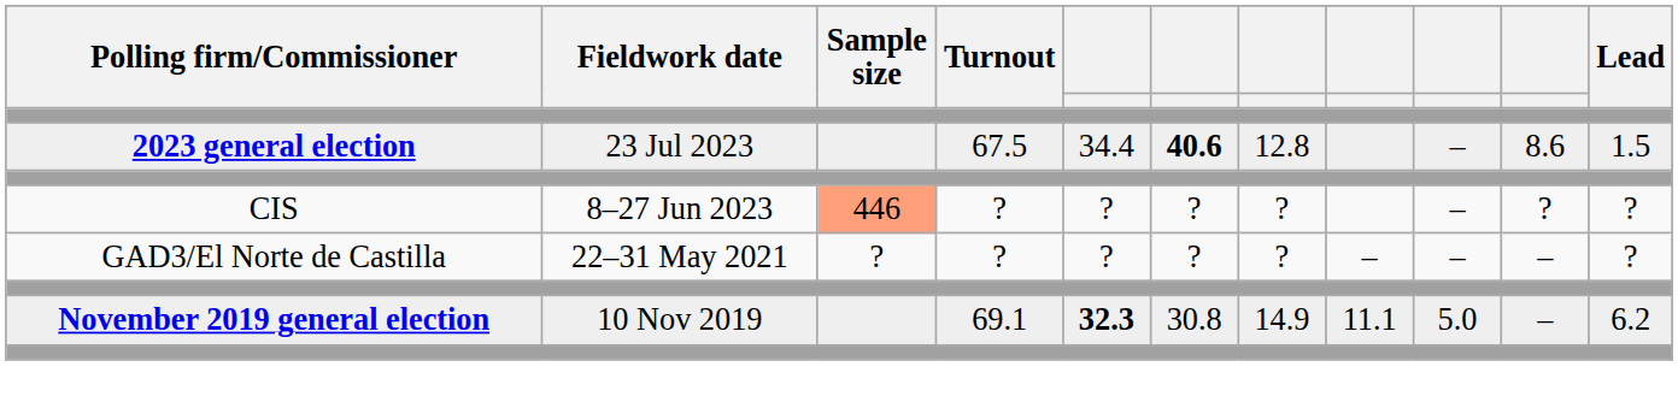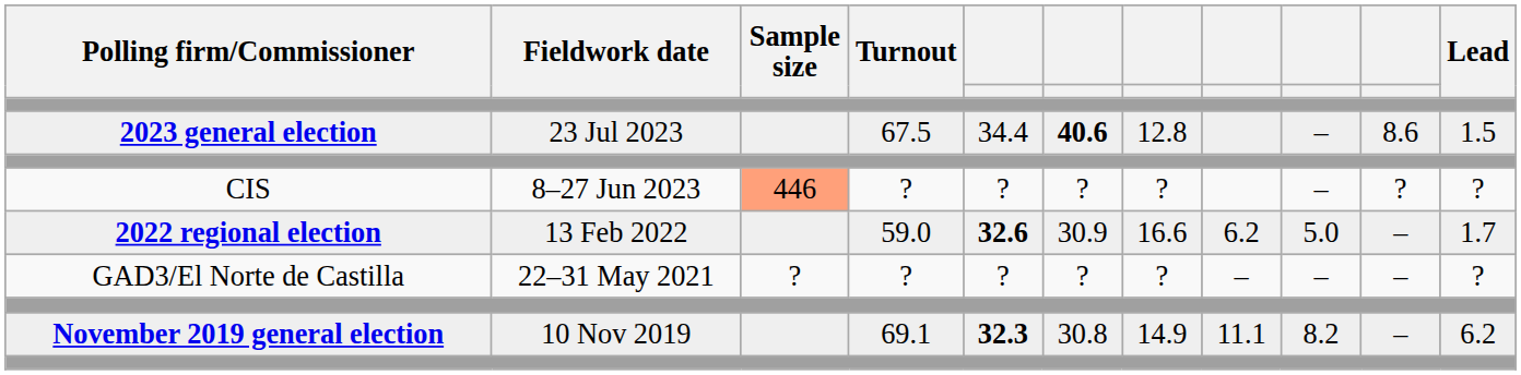+ row: 2022 regional election | 13 Feb 2022 | 59.0 | 32.6 | 30.9 | 16.6 | 6.2 | 5.0 | – | 1.7
November 2019 general election | column 9: 5.0 -> 8.2
